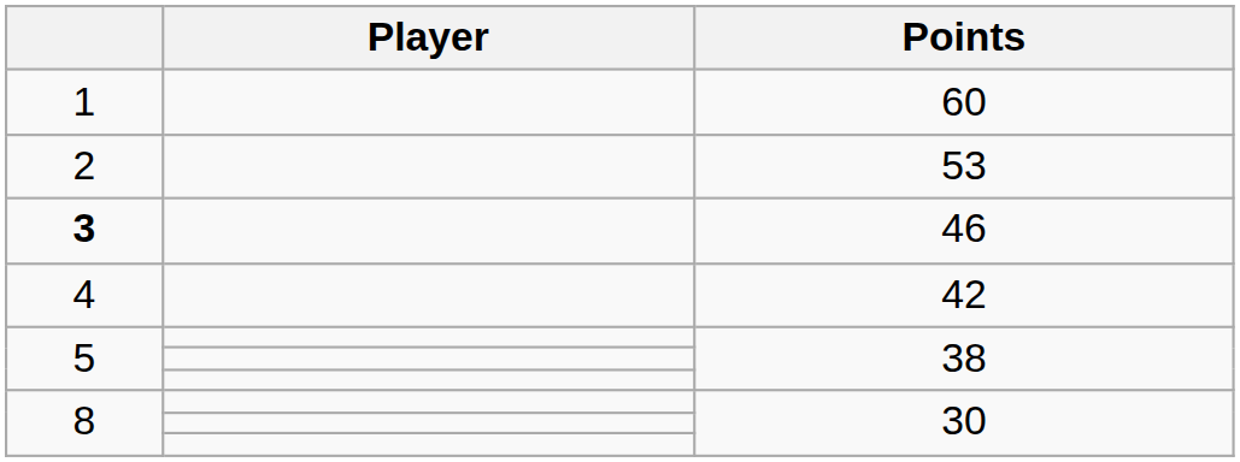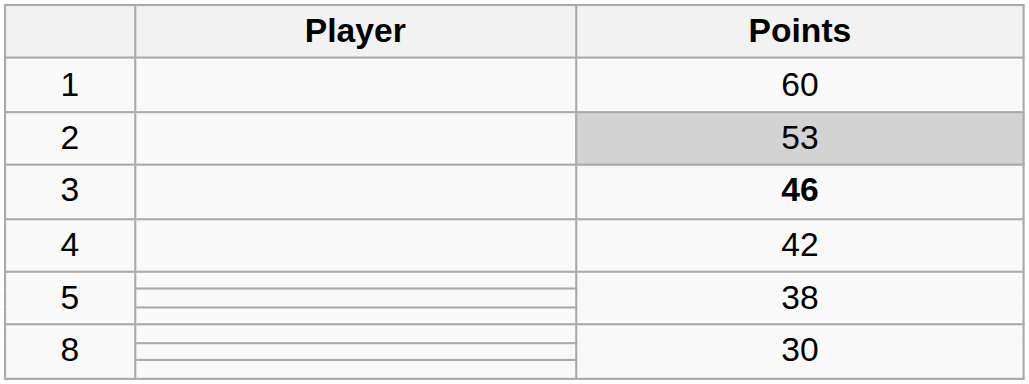2 | Points: no background -> lightgrey background
3 | column 1: bold -> normal
3 | Points: normal -> bold
